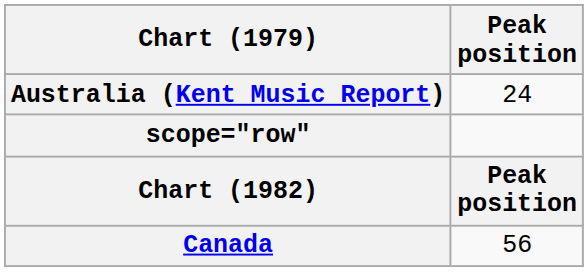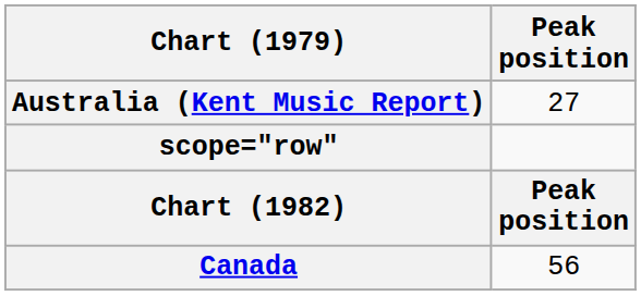Australia (Kent Music Report) | Peak position: 24 -> 27
